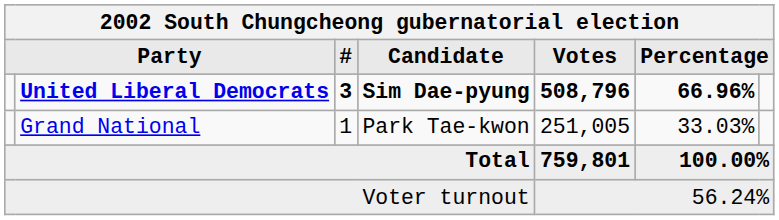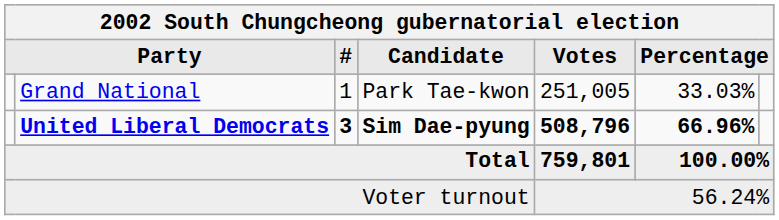rows swapped: United Liberal Democrats <-> Grand National
